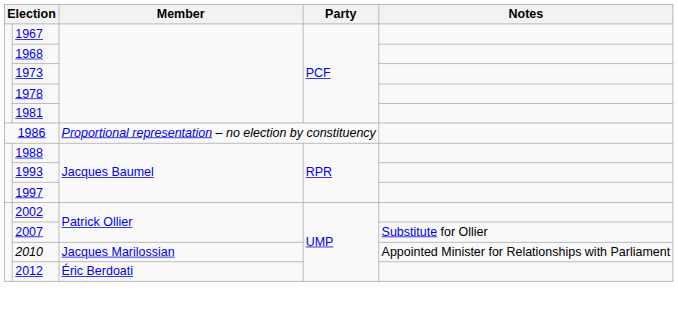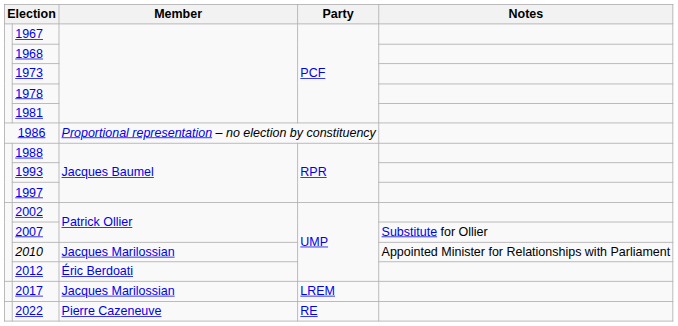+ row: 2017 | Jacques Marilossian | LREM
+ row: 2022 | Pierre Cazeneuve | RE
